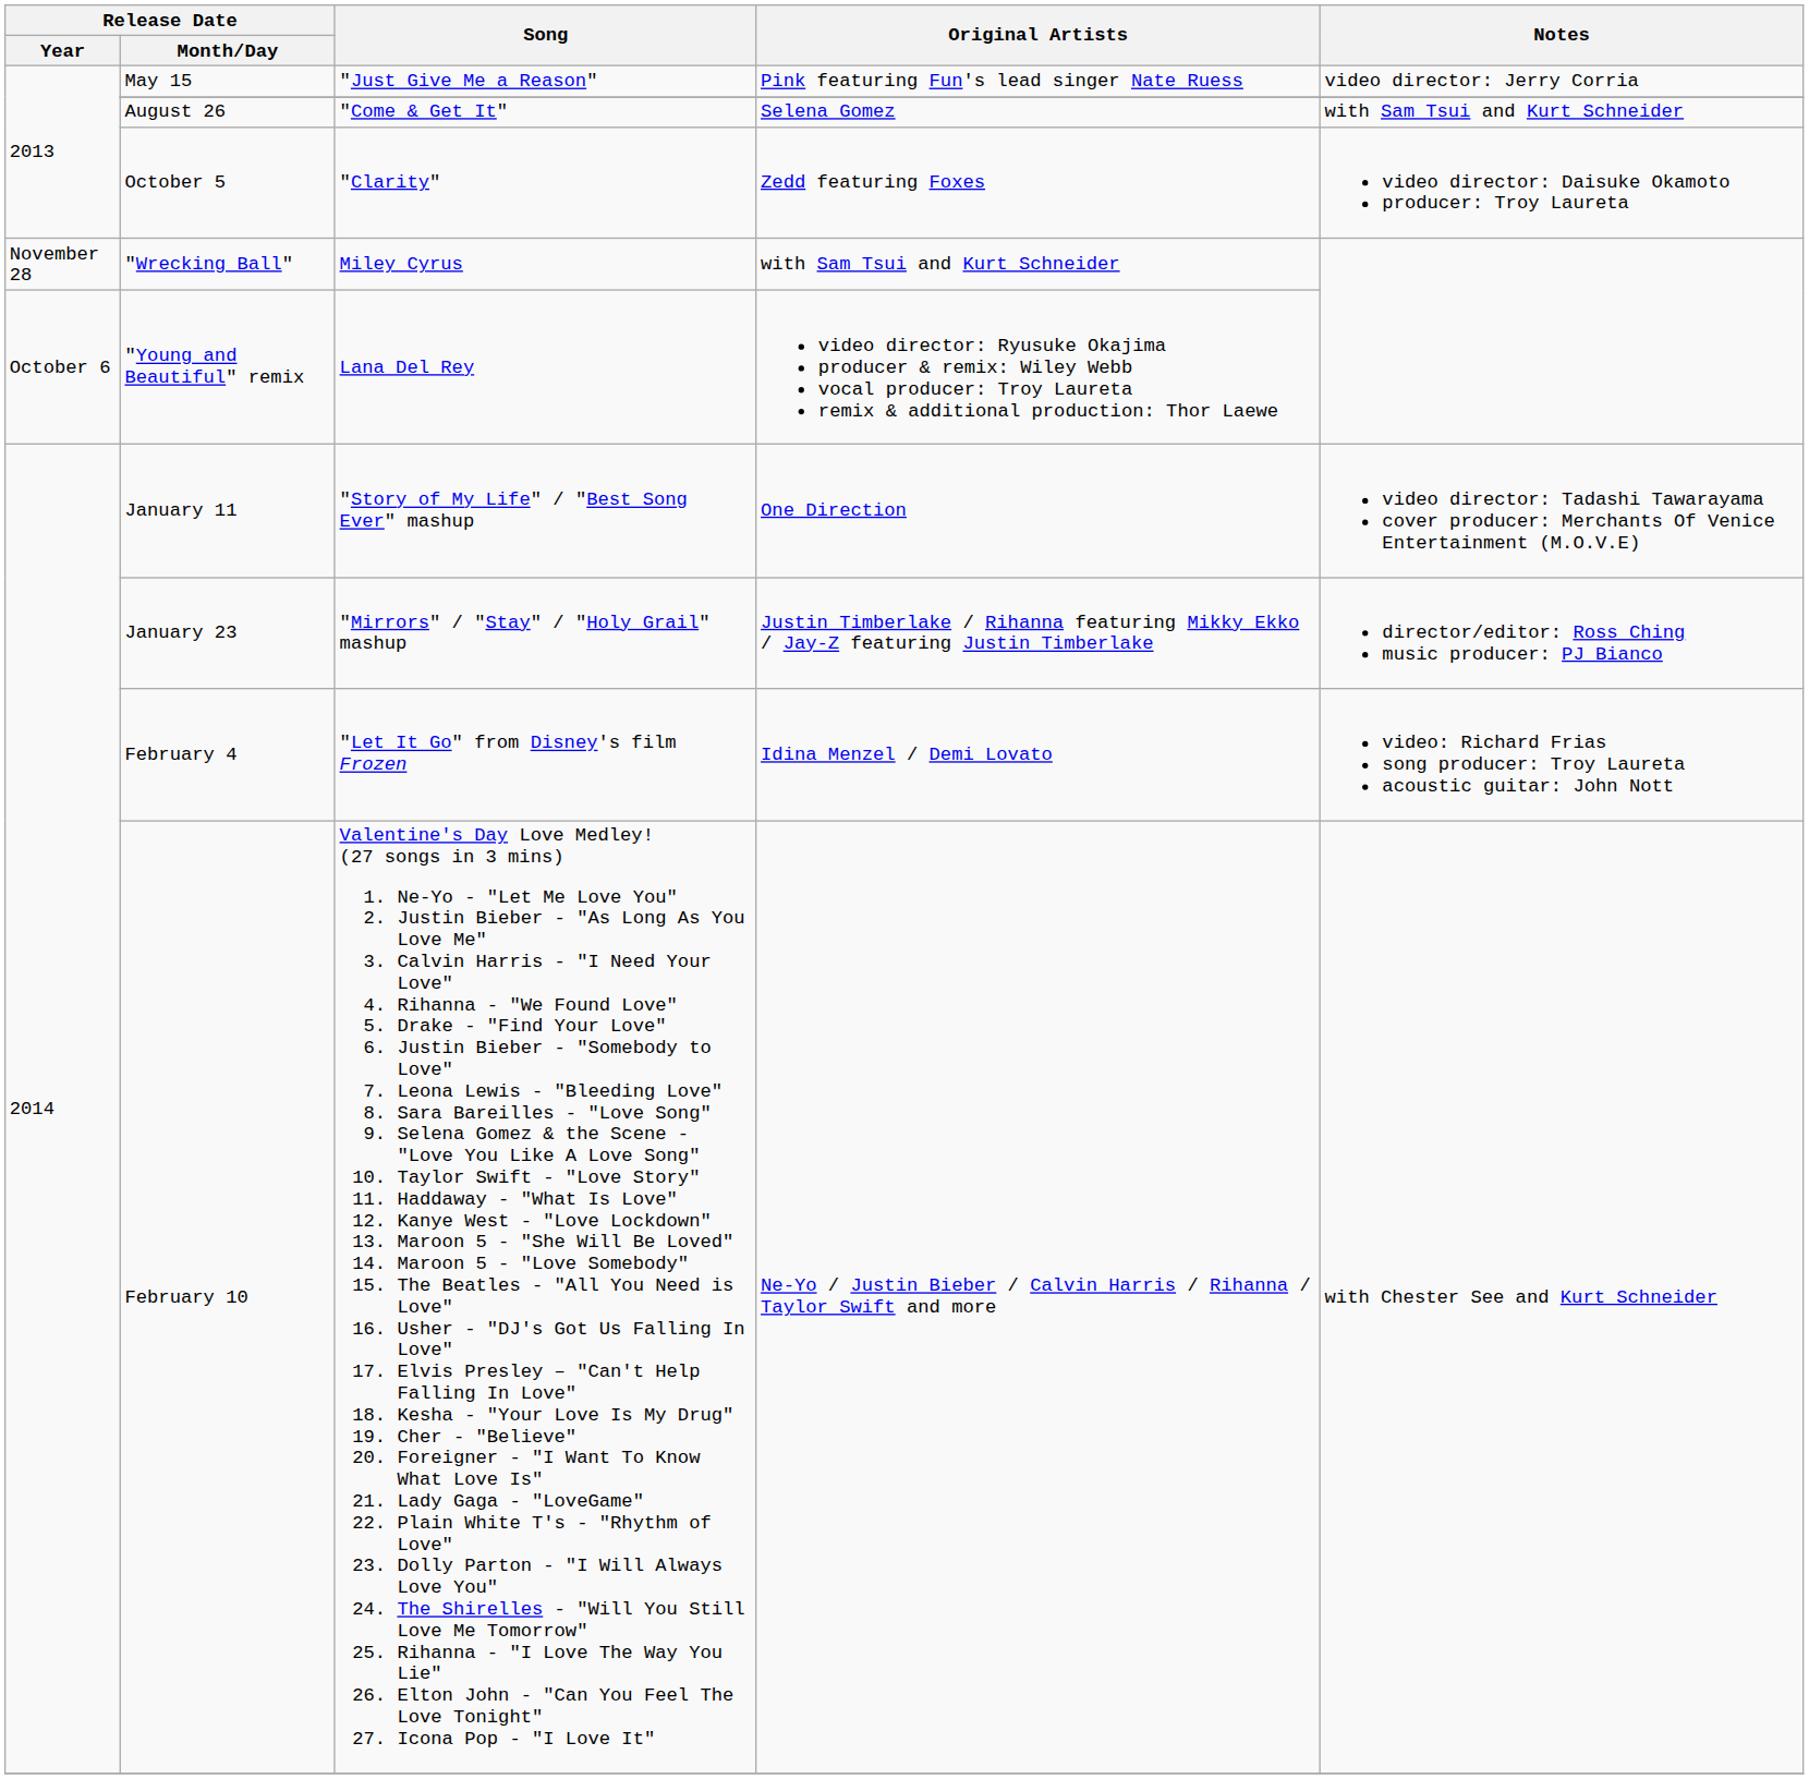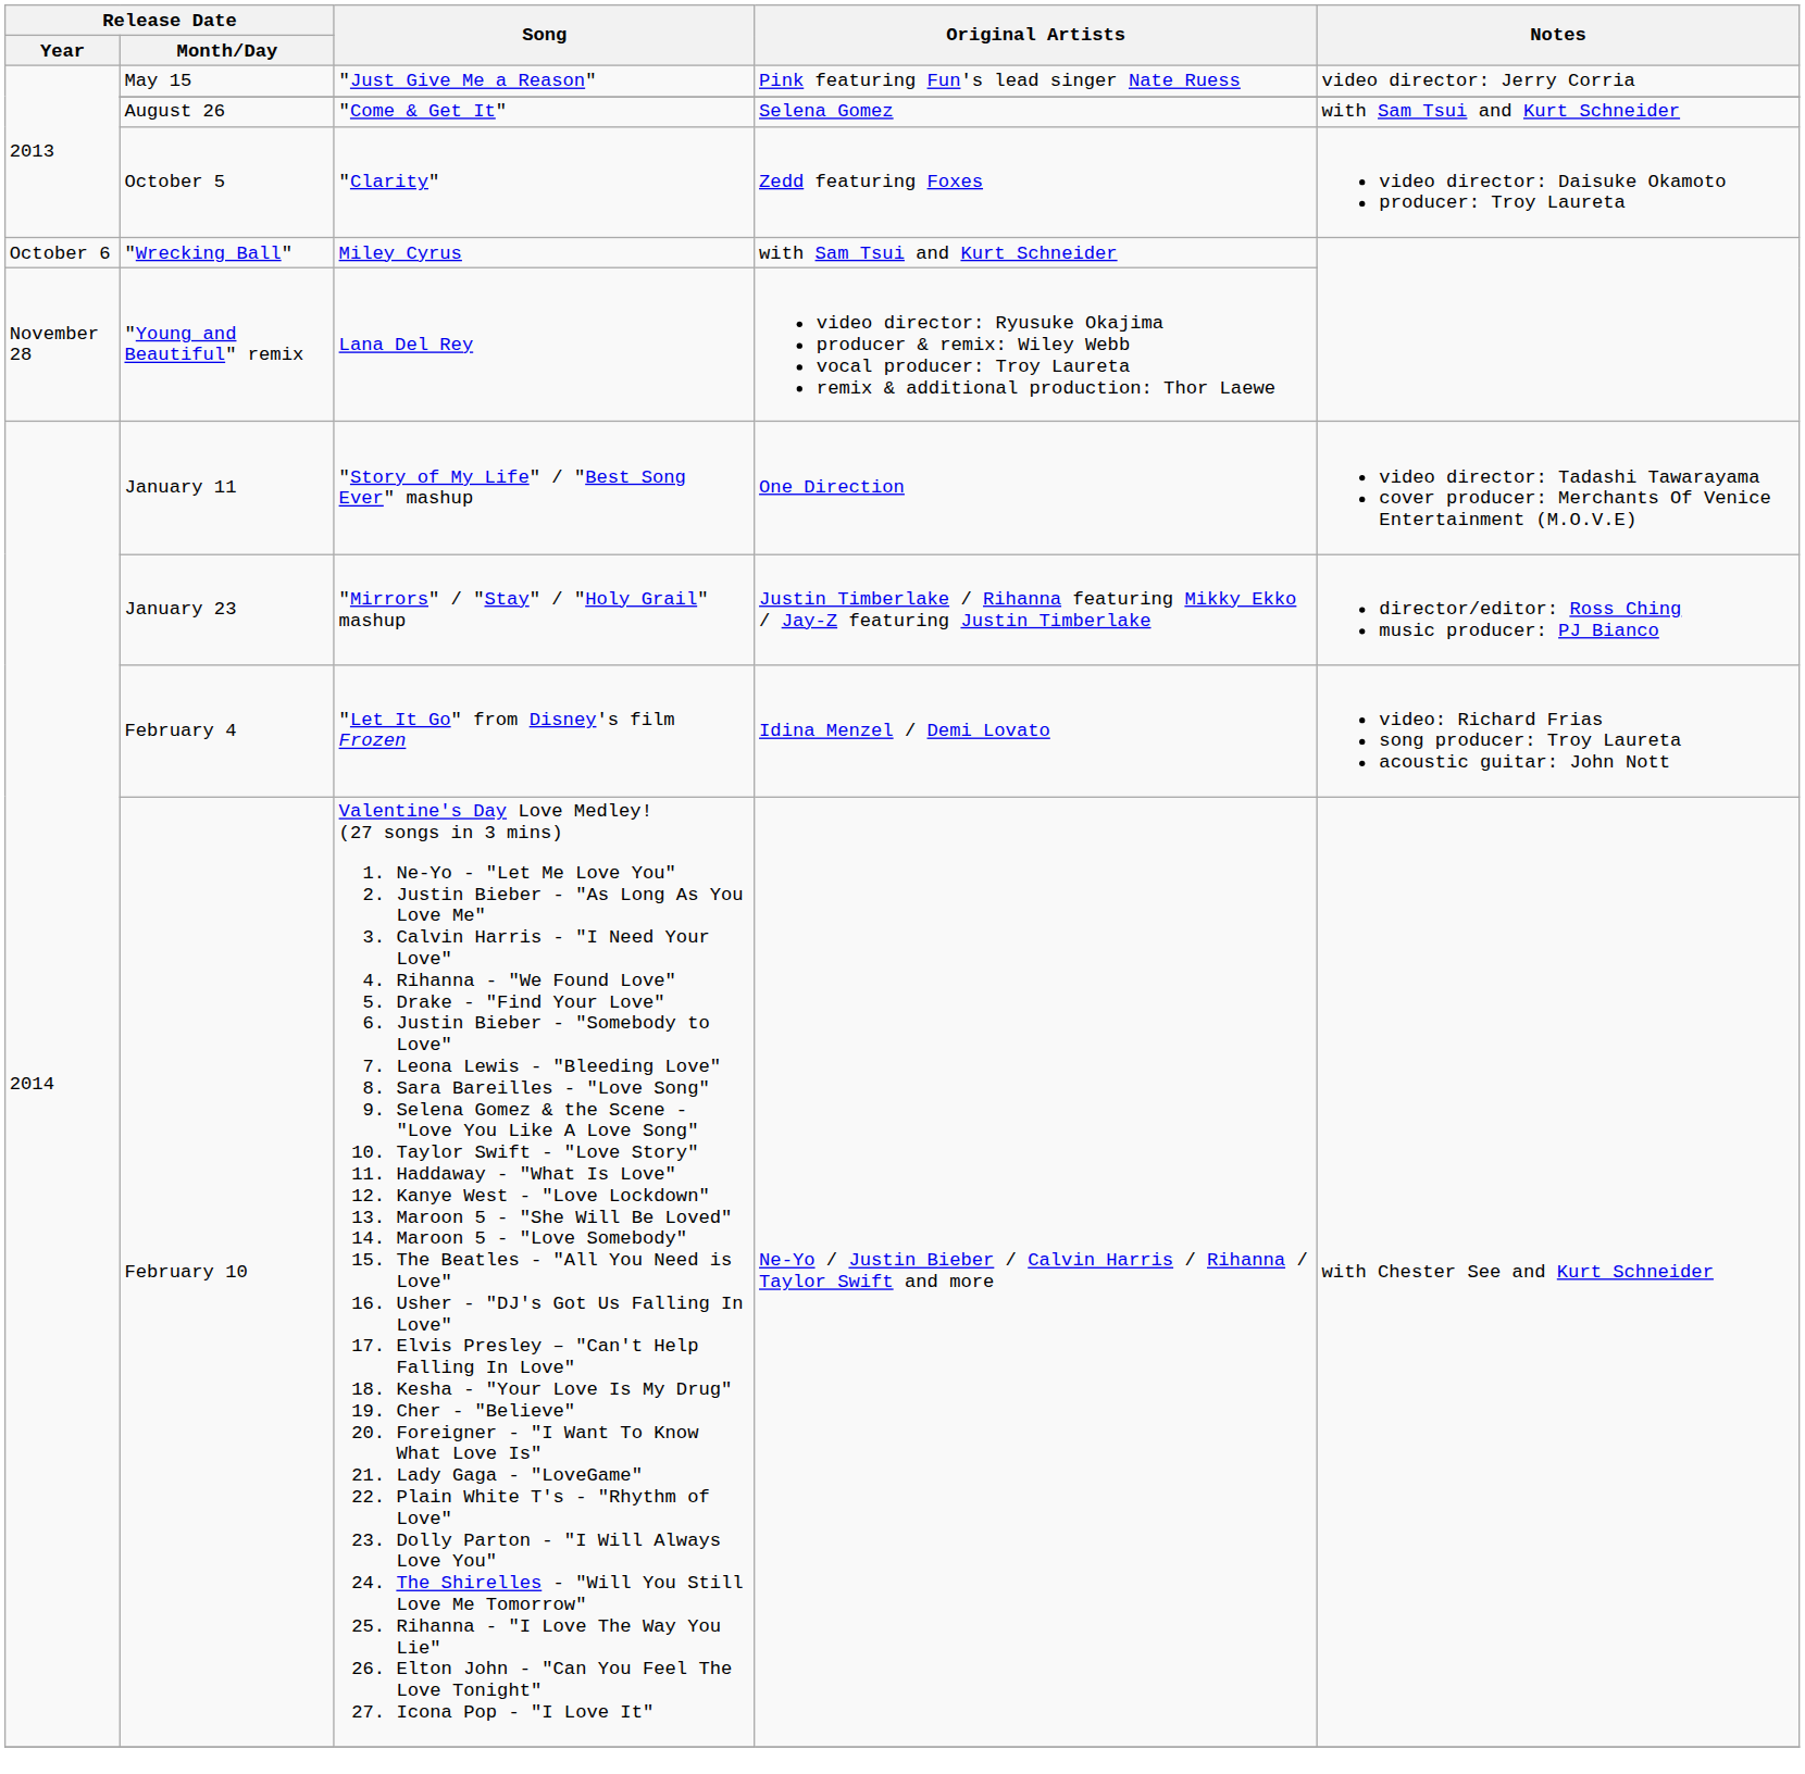"Wrecking Ball" | Release Date / Year: November 28 -> October 6
"Young and Beautiful" remix | Release Date / Year: October 6 -> November 28
